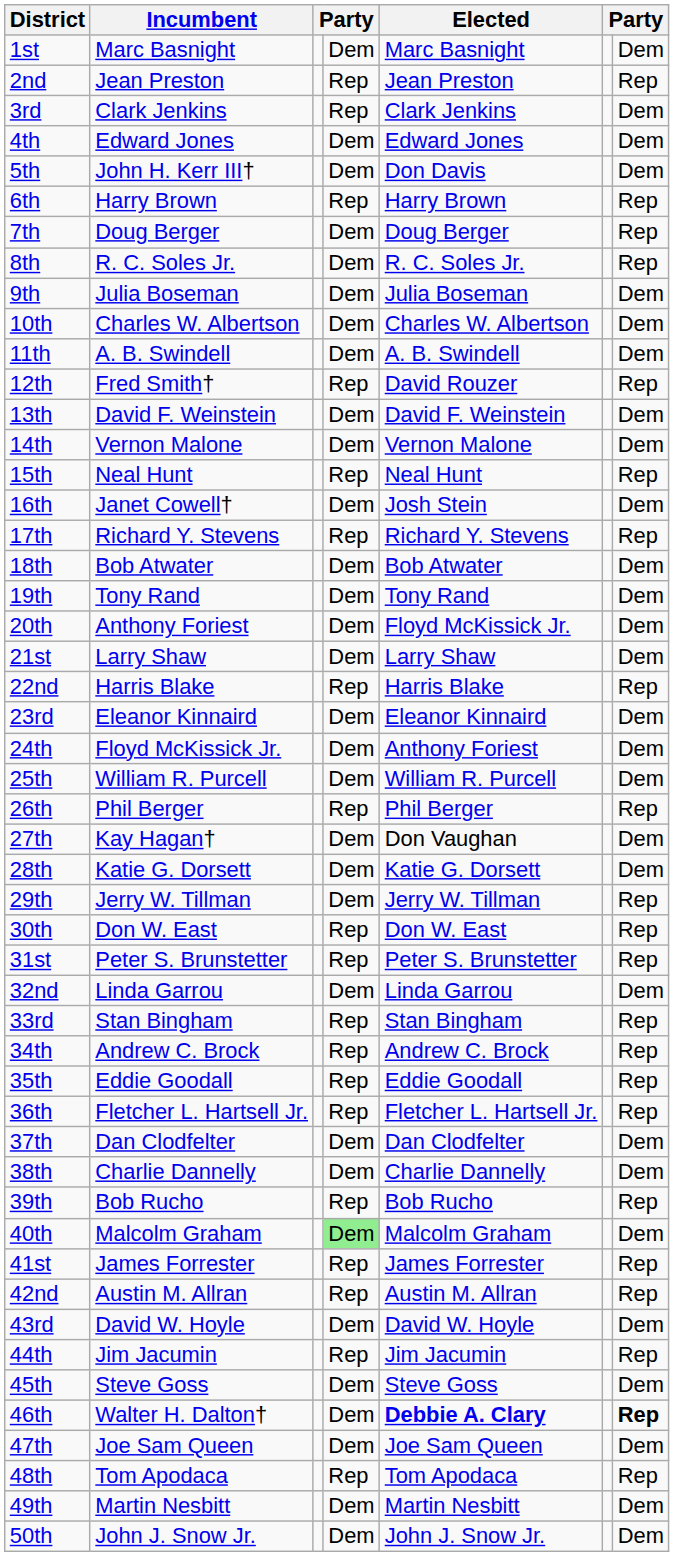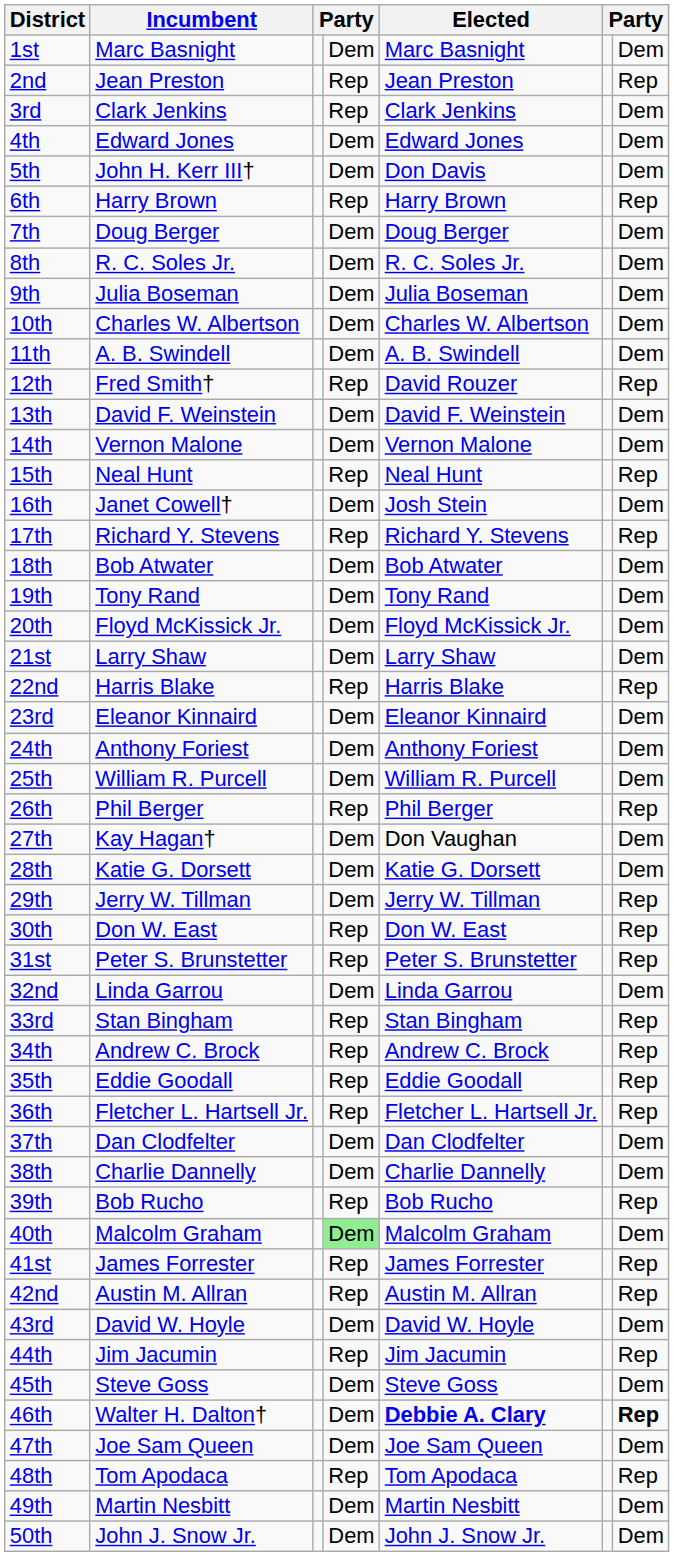7th | column 7: Rep -> Dem
8th | column 7: Rep -> Dem
20th | Incumbent: Anthony Foriest -> Floyd McKissick Jr.
24th | Incumbent: Floyd McKissick Jr. -> Anthony Foriest
